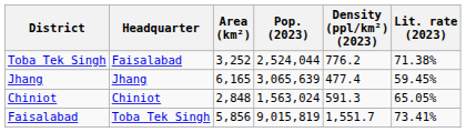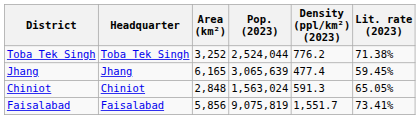row 2 | Headquarter: Faisalabad -> Toba Tek Singh
row 5 | Headquarter: Toba Tek Singh -> Faisalabad
row 5 | Pop. (2023): 9,015,819 -> 9,075,819
